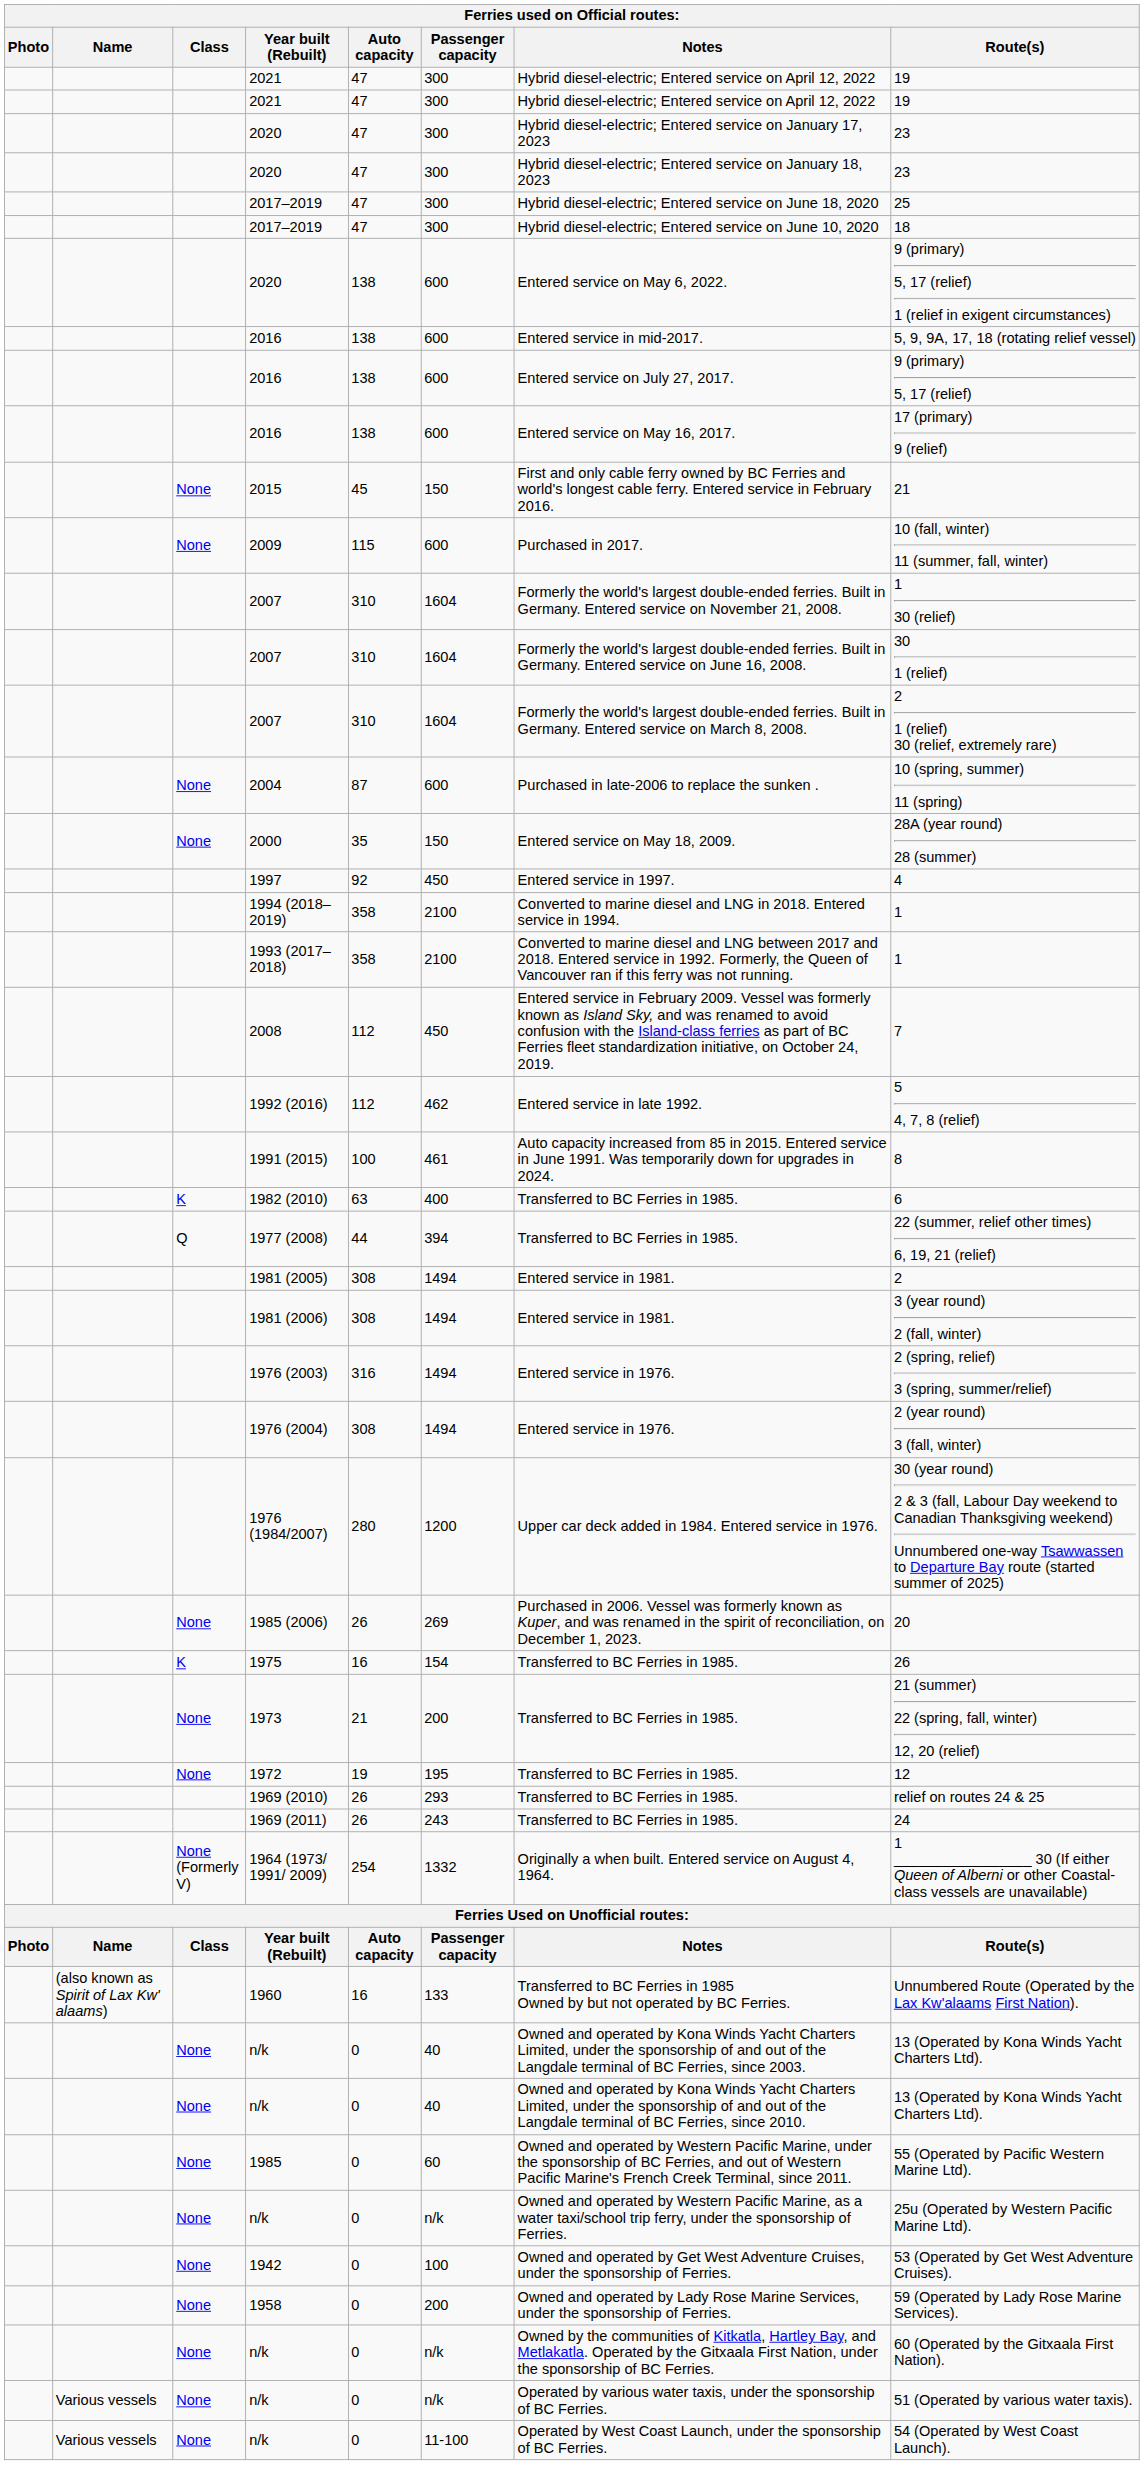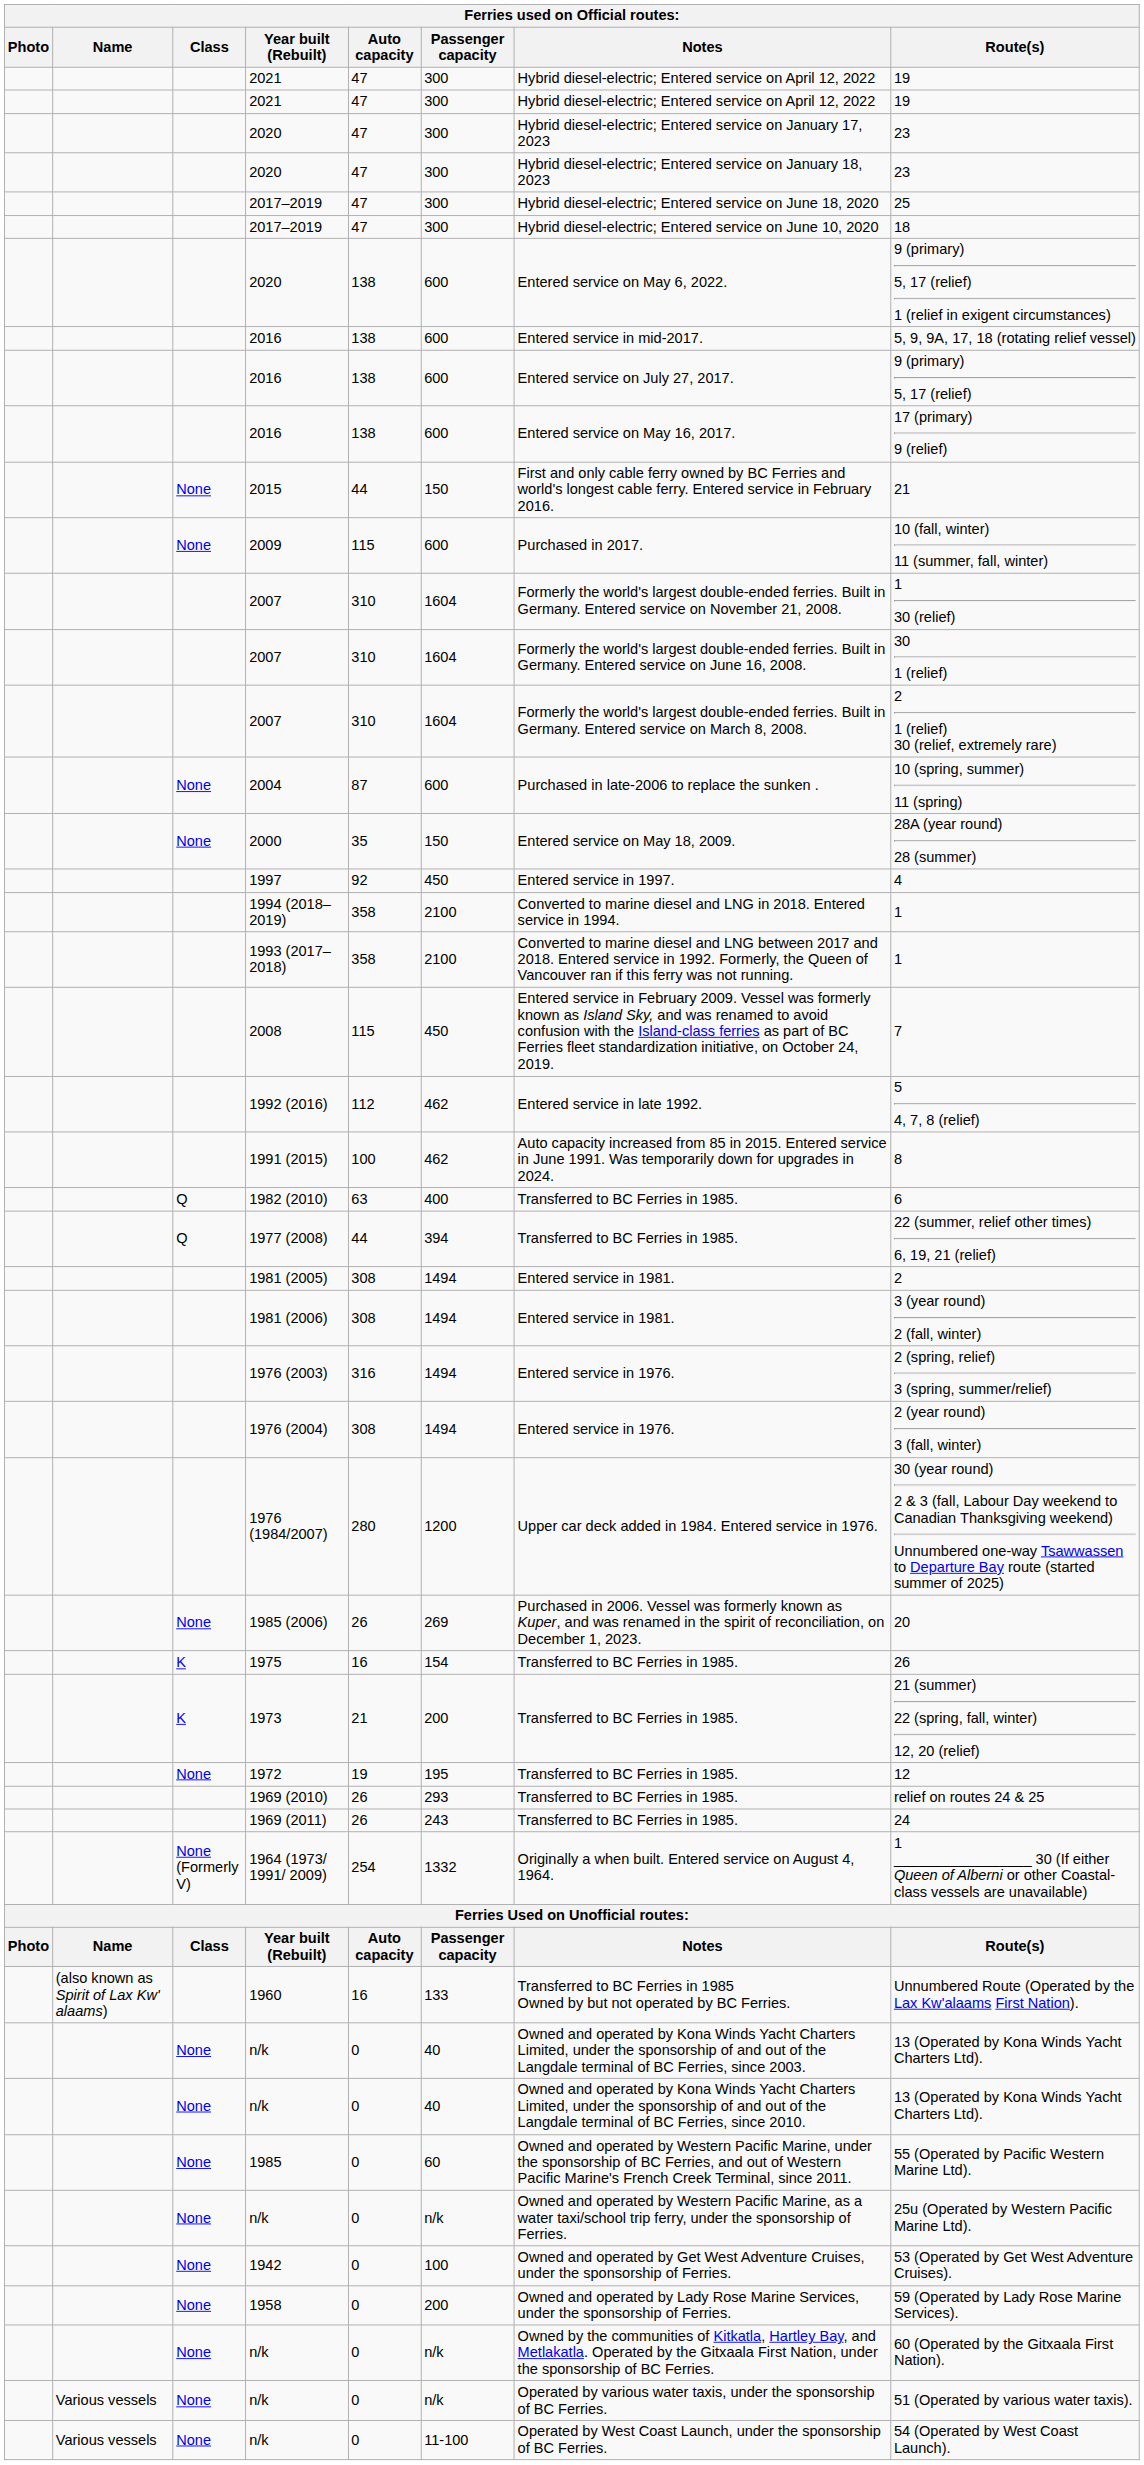2015 | Auto capacity: 45 -> 44
2008 | Auto capacity: 112 -> 115
1991 (2015) | Passenger capacity: 461 -> 462
1982 (2010) | Class: K -> Q
1973 | Class: None -> K
